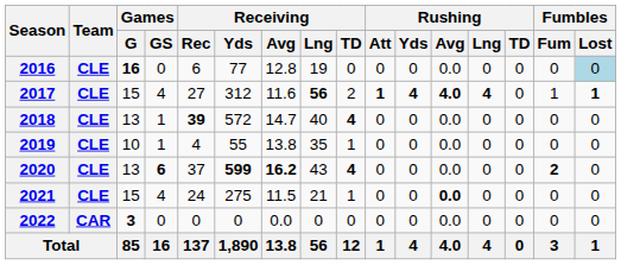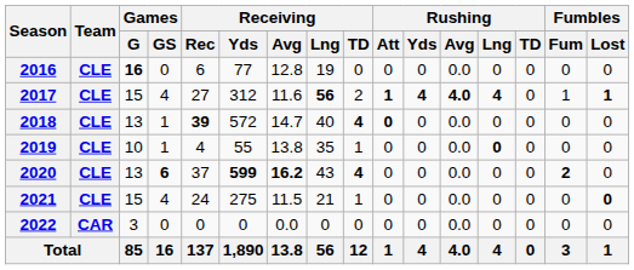2016 | Fumbles / Lost: lightblue background -> no background
2018 | Rushing / Att: normal -> bold
2019 | Rushing / Lng: normal -> bold
2021 | Rushing / Avg: bold -> normal
2021 | Fumbles / Lost: normal -> bold
2022 | Games / G: bold -> normal
